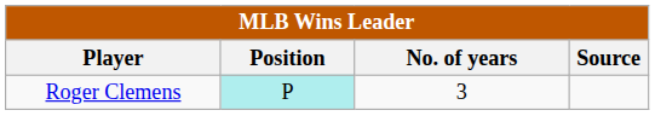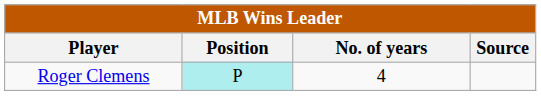Roger Clemens | No. of years: 3 -> 4
